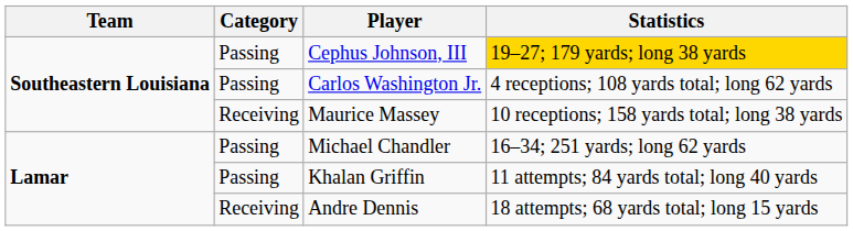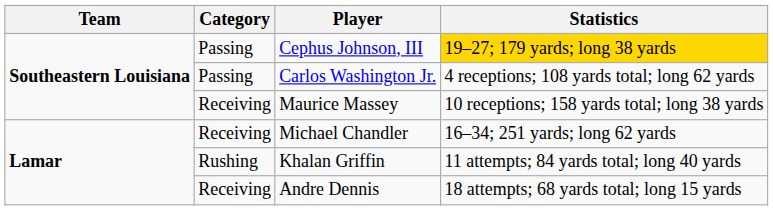Michael Chandler | Category: Passing -> Receiving
Khalan Griffin | Category: Passing -> Rushing
